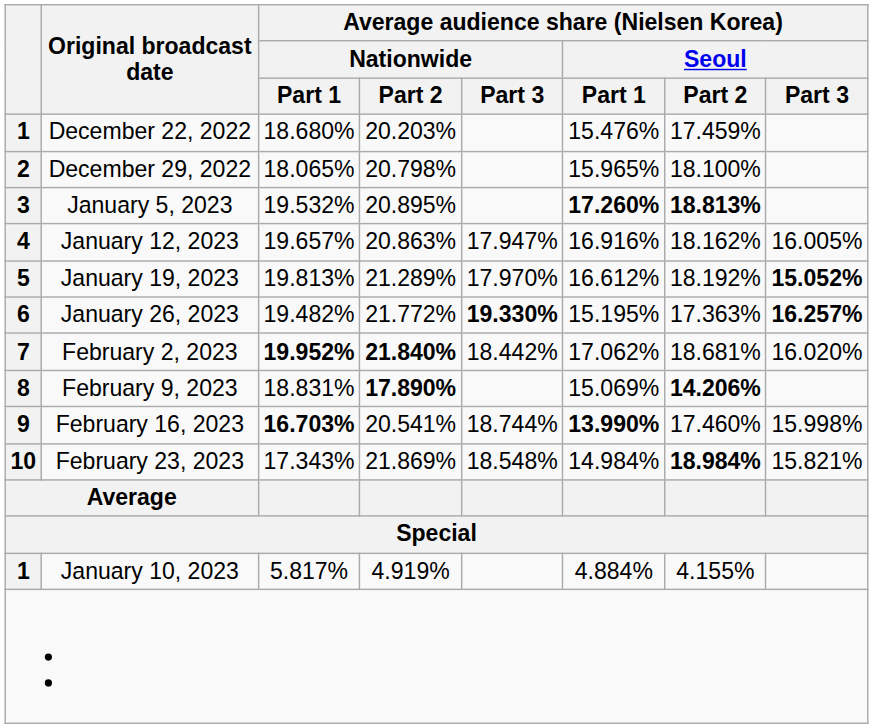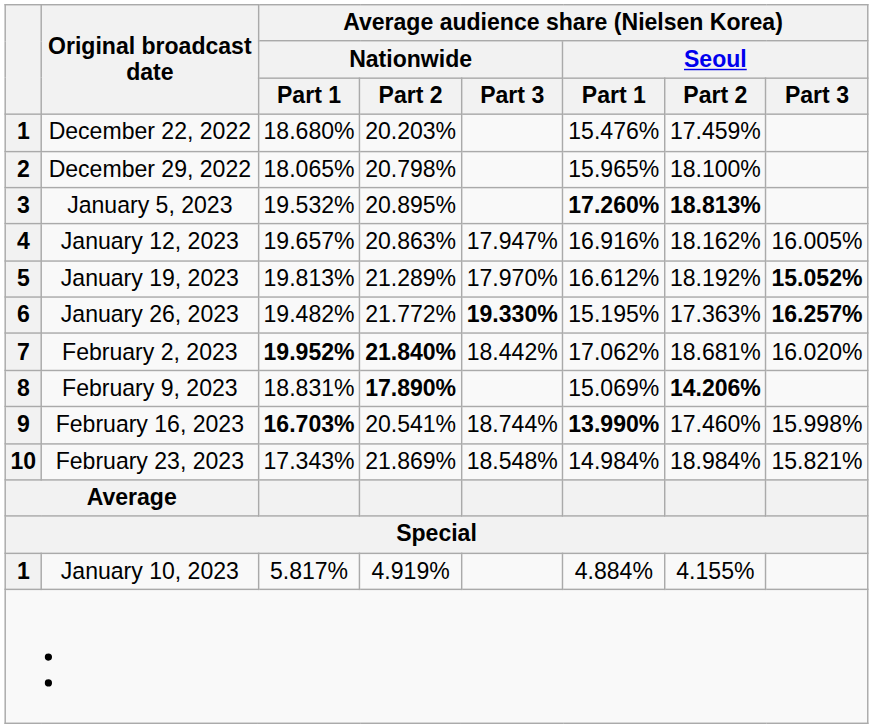10 | Average audience share (Nielsen Korea) / Seoul / Part 2: bold -> normal
